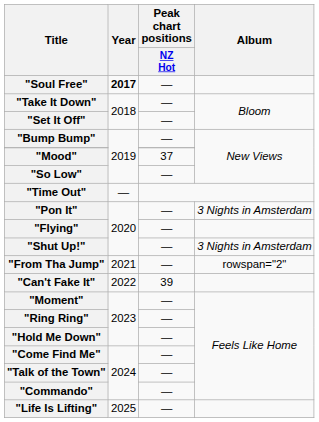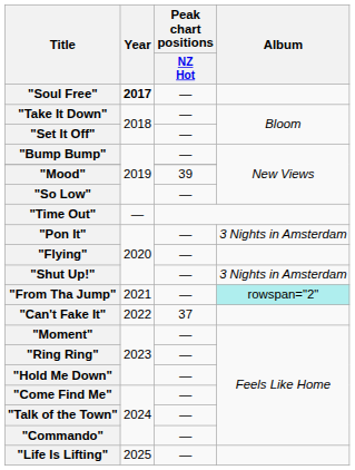"Mood" | Peak chart positions / NZ Hot: 37 -> 39
"From Tha Jump" | Album: no background -> paleturquoise background
"Can't Fake It" | Peak chart positions / NZ Hot: 39 -> 37
